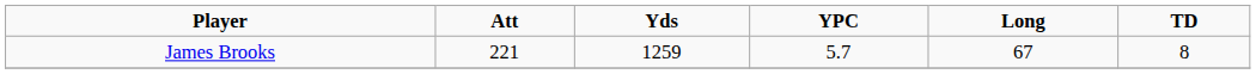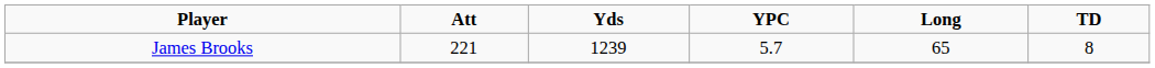James Brooks | Yds: 1259 -> 1239
James Brooks | Long: 67 -> 65
